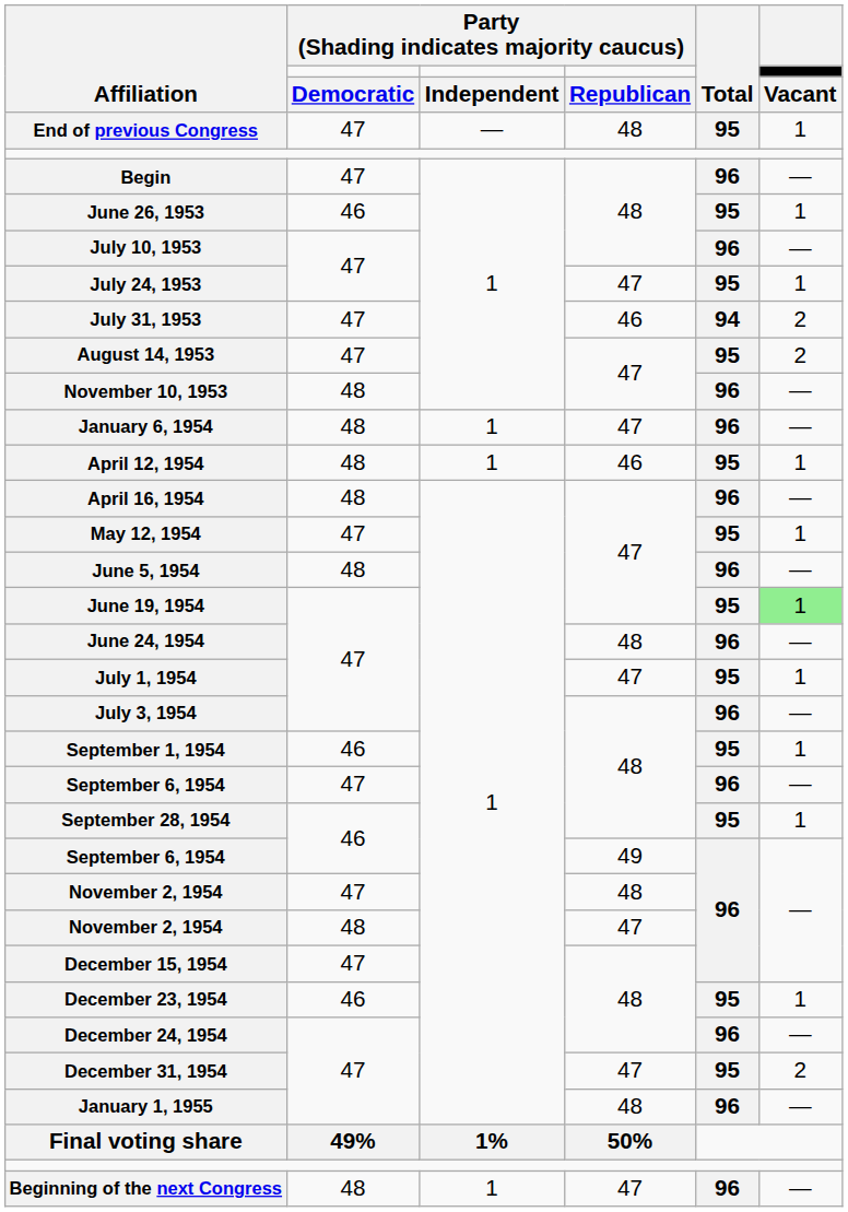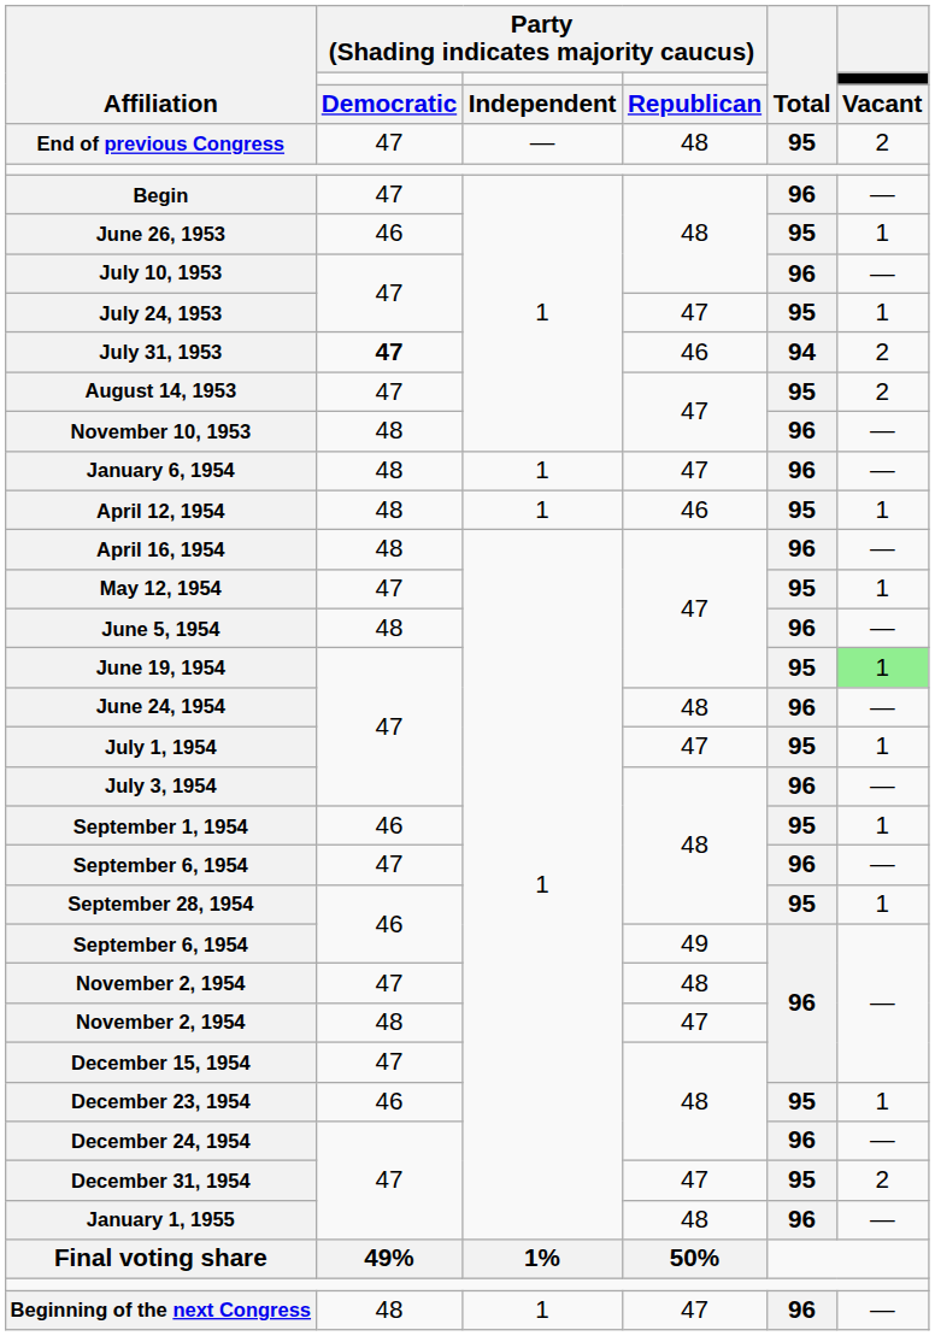End of previous Congress | column 6: 1 -> 2
July 31, 1953 | column 2: normal -> bold
